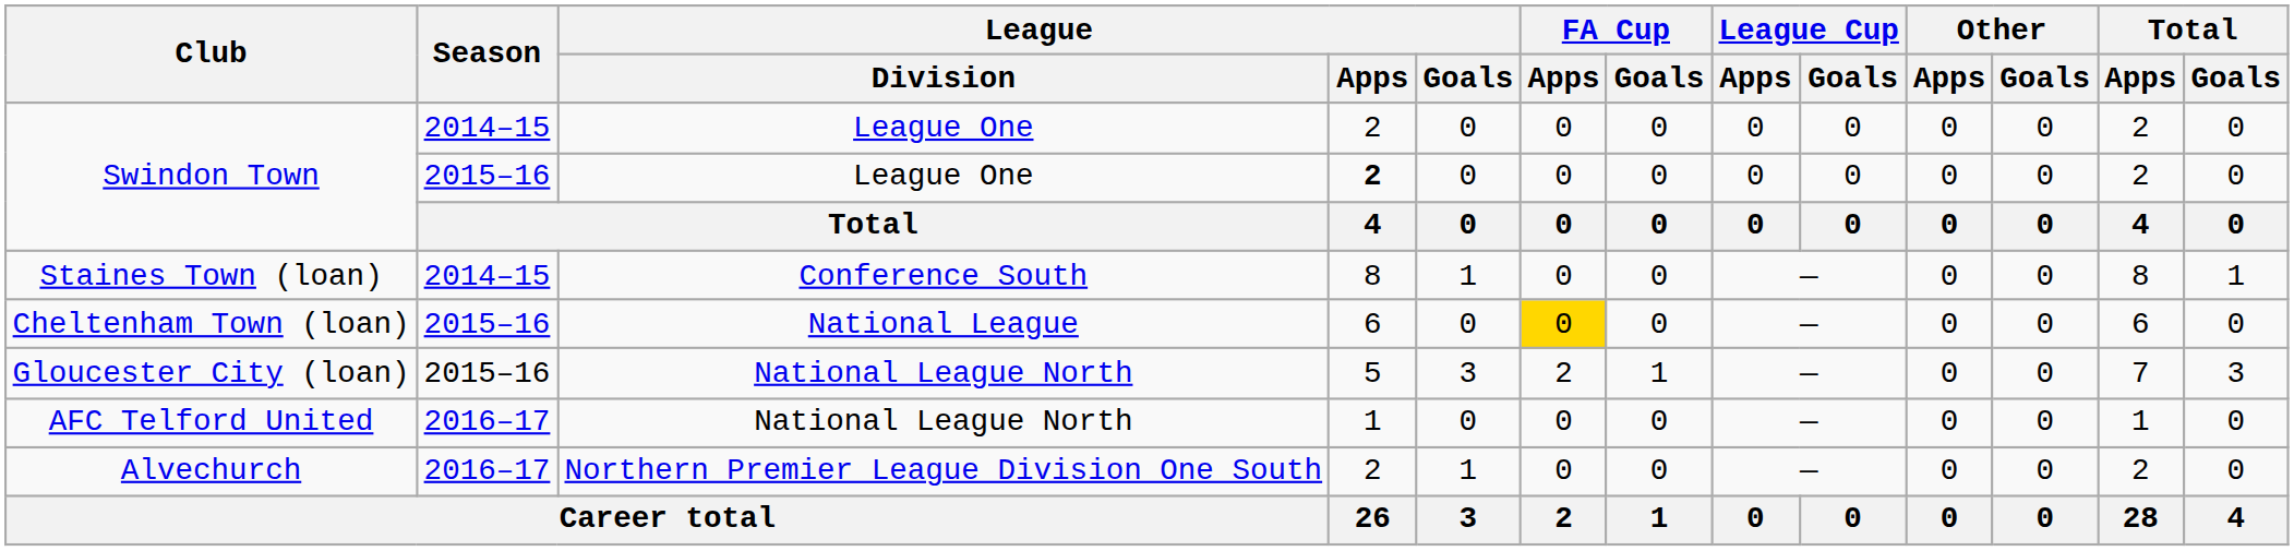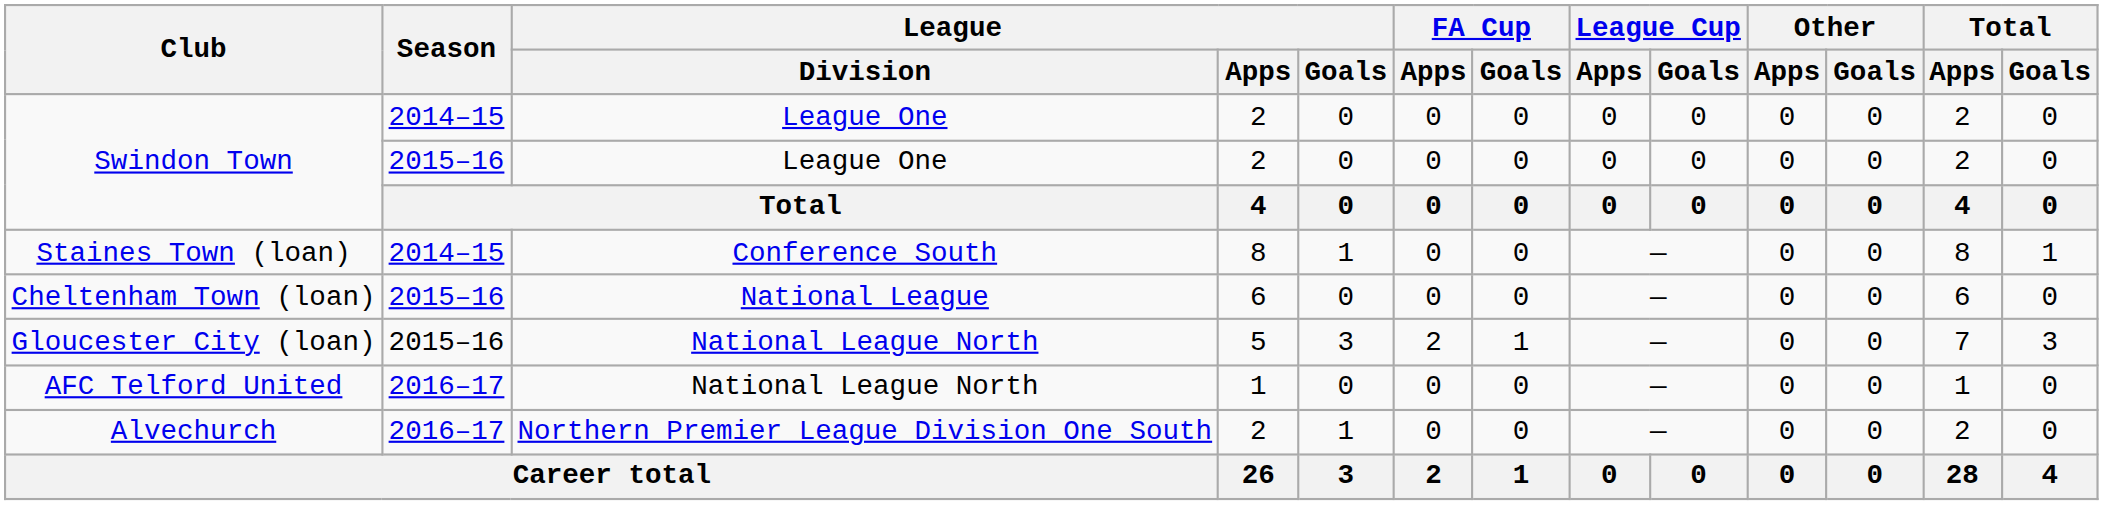Swindon Town / 2015–16 | League / Apps: bold -> normal
Cheltenham Town (loan) | FA Cup / Apps: gold background -> no background
